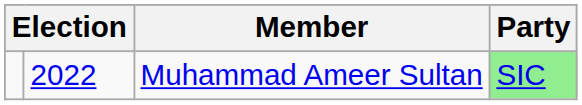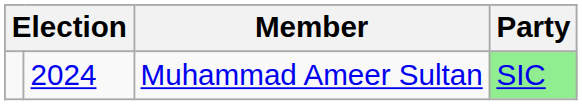Muhammad Ameer Sultan | column 2: 2022 -> 2024
